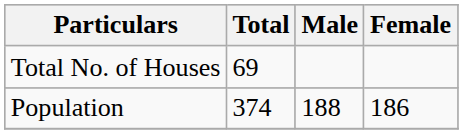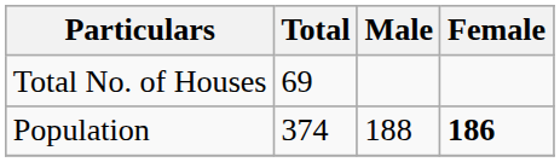Population | Female: normal -> bold
